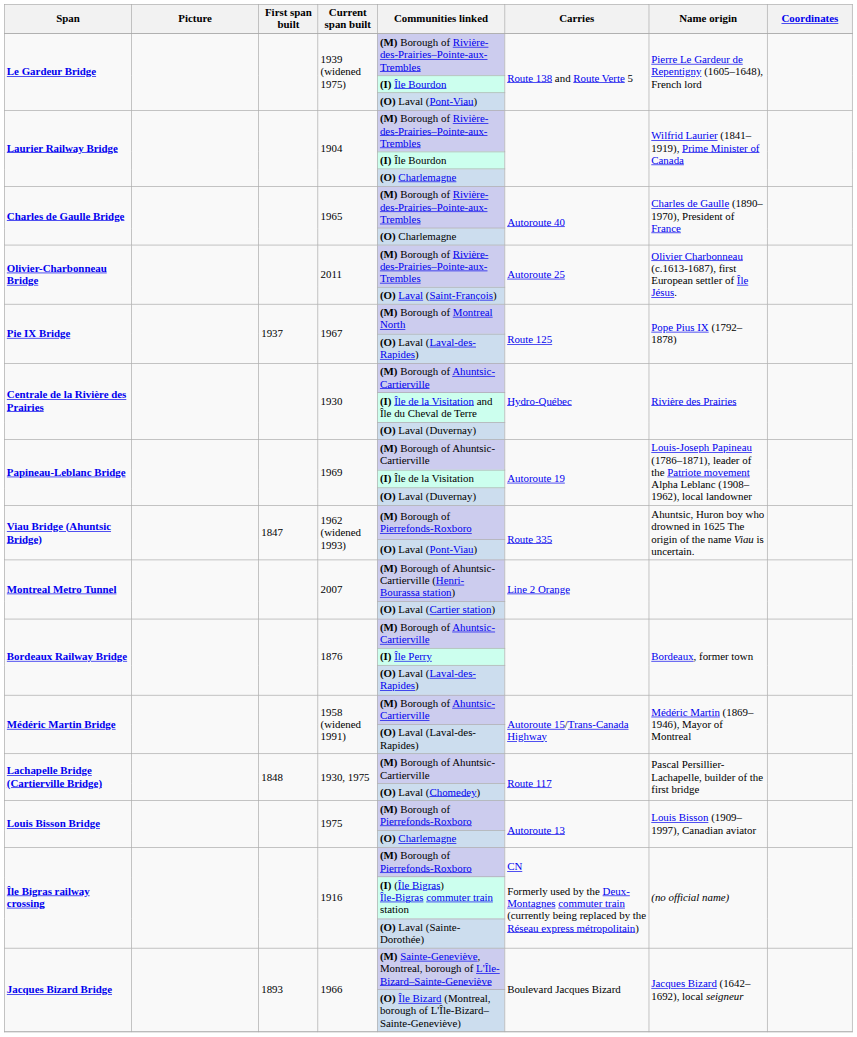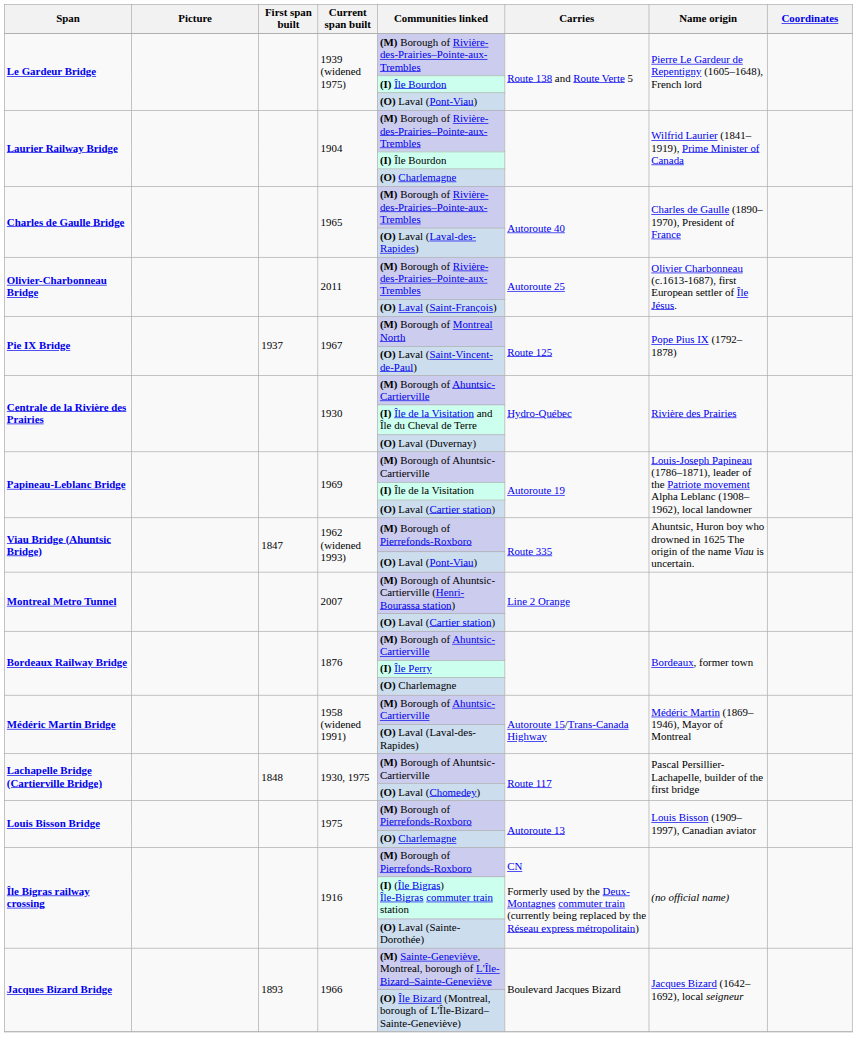row 9 | Communities linked: (O) Charlemagne -> (O) Laval (Laval-des-Rapides)
row 13 | Communities linked: (O) Laval (Laval-des-Rapides) -> (O) Laval (Saint-Vincent-de-Paul)
row 19 | Communities linked: (O) Laval (Duvernay) -> (O) Laval (Cartier station)
row 26 | Communities linked: (O) Laval (Laval-des-Rapides) -> (O) Charlemagne
